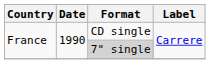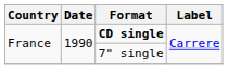CD single | Format: normal -> bold
7" single | Format: lightgrey background -> no background
